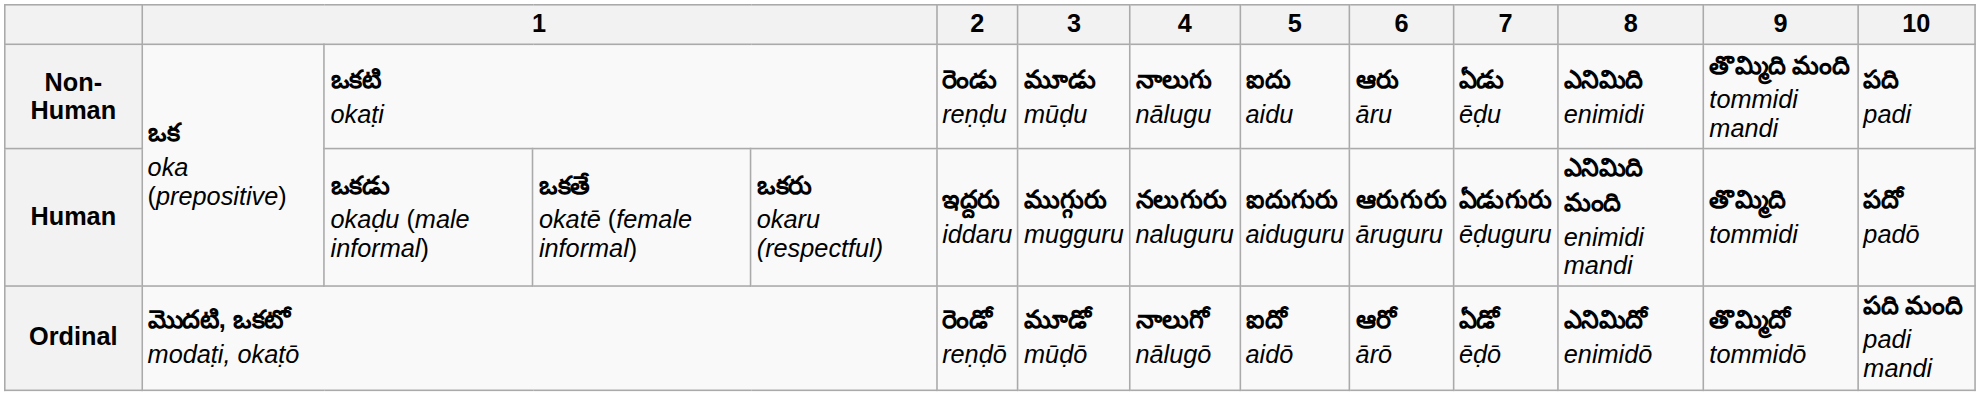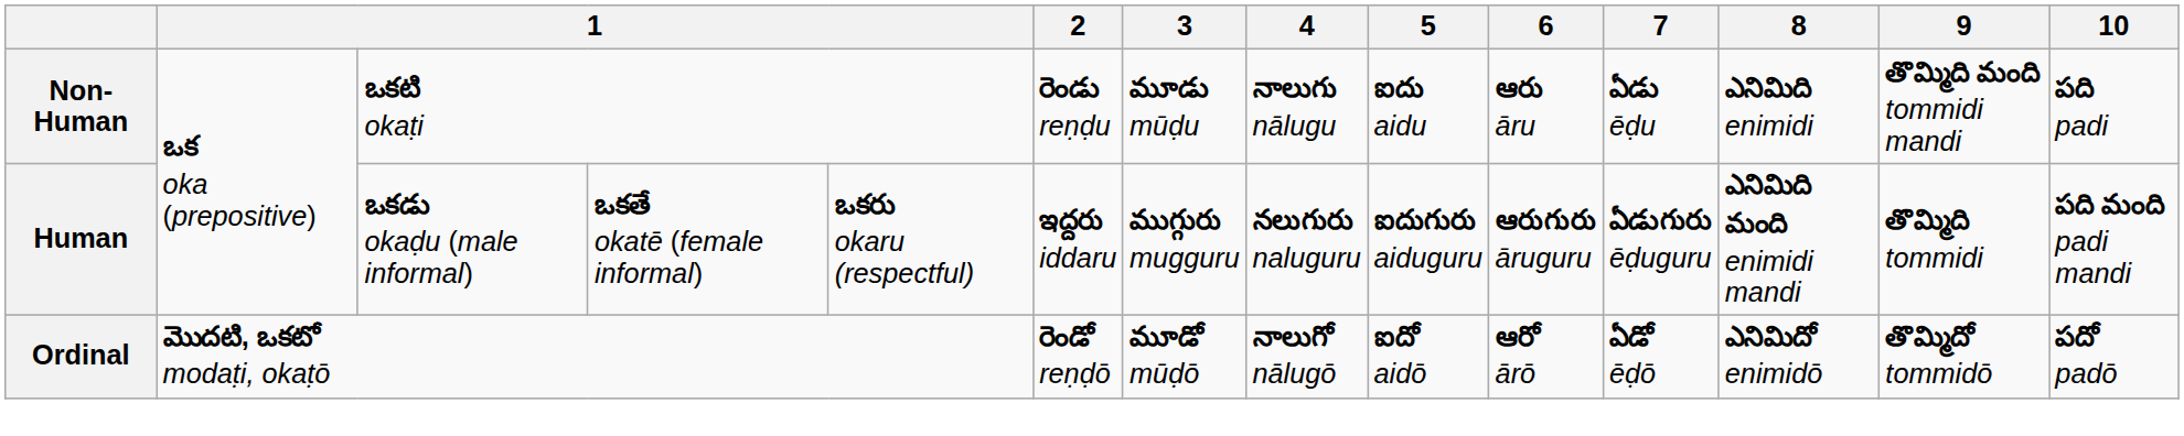Human | 10: పదో padō -> పది మంది padi mandi
Ordinal | 10: పది మంది padi mandi -> పదో padō
